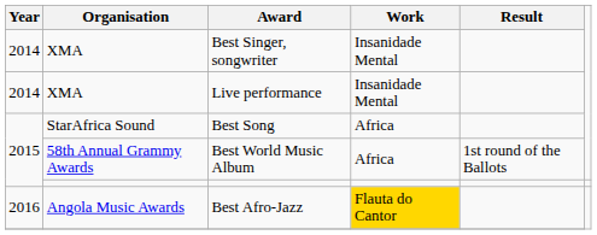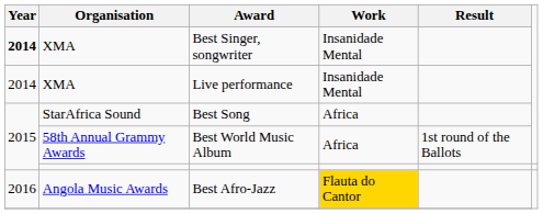Best Singer, songwriter | Year: normal -> bold
